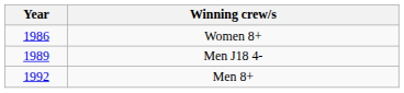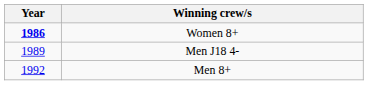Women 8+ | Year: normal -> bold
